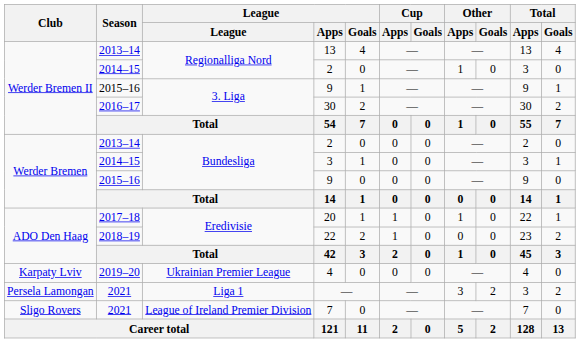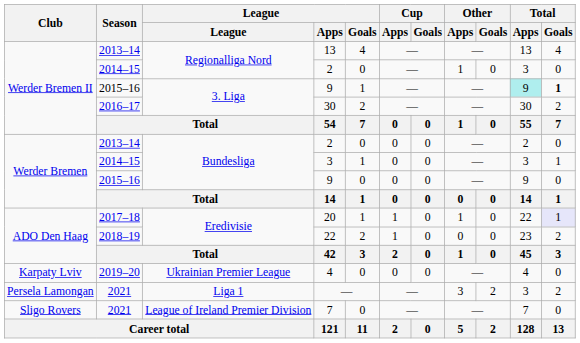3. Liga / 9 | Total / Apps: no background -> paleturquoise background
3. Liga / 9 | Total / Goals: normal -> bold
20 | Total / Goals: no background -> lavender background
